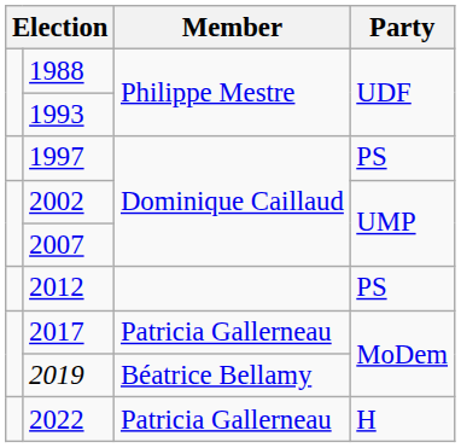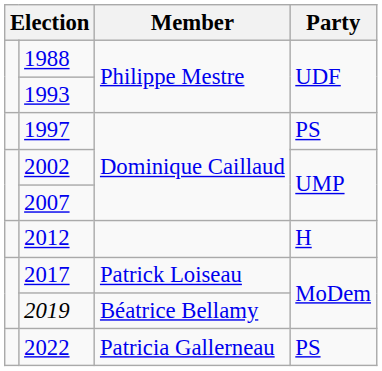2012 | Party: PS -> H
2017 | Member: Patricia Gallerneau -> Patrick Loiseau
2022 | Party: H -> PS
